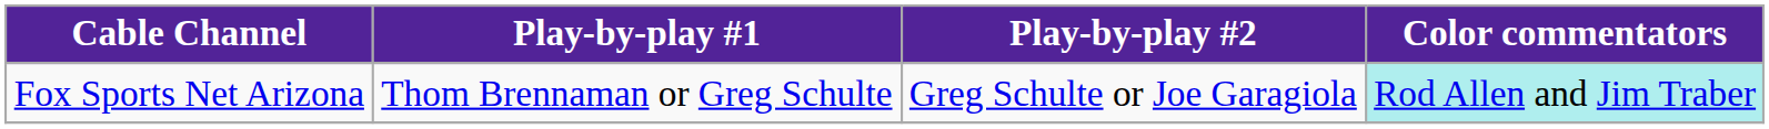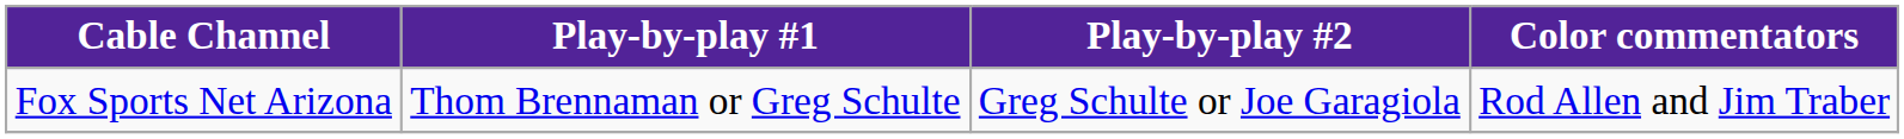Fox Sports Net Arizona | Color commentators: paleturquoise background -> no background
